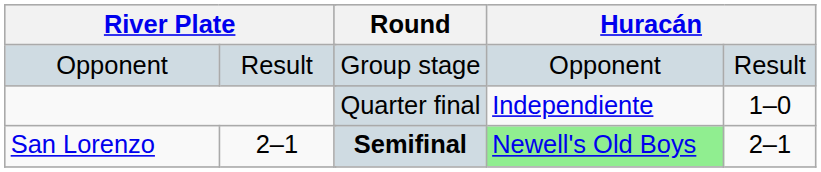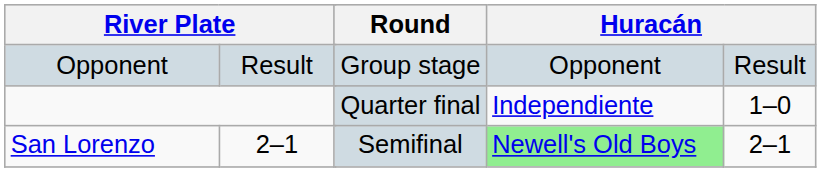San Lorenzo | Round: bold -> normal
